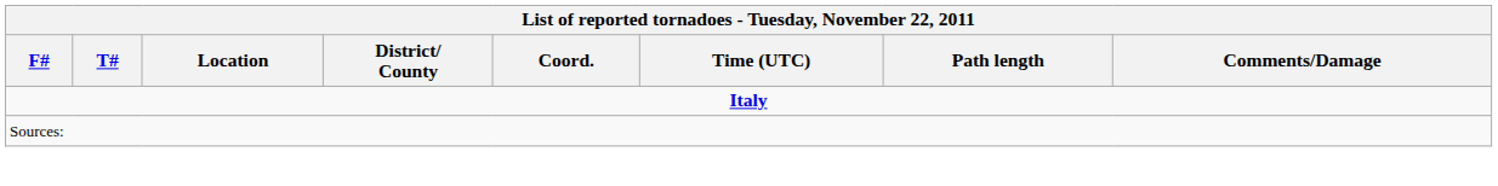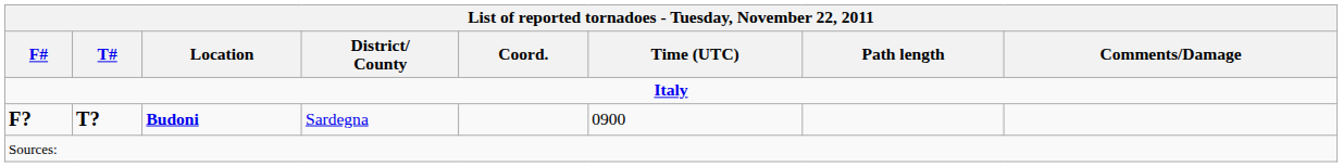+ row: F? | T? | Budoni | Sardegna | 0900
